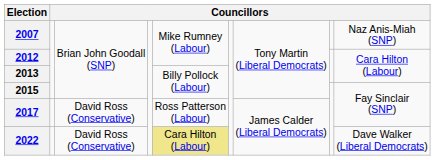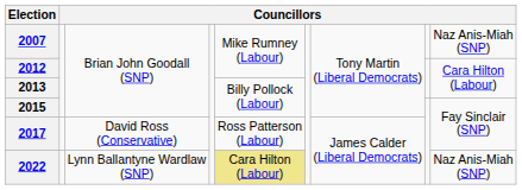2022 | column 3: David Ross (Conservative) -> Lynn Ballantyne Wardlaw (SNP)
2022 | column 9: Dave Walker (Liberal Democrats) -> Naz Anis-Miah (SNP)
